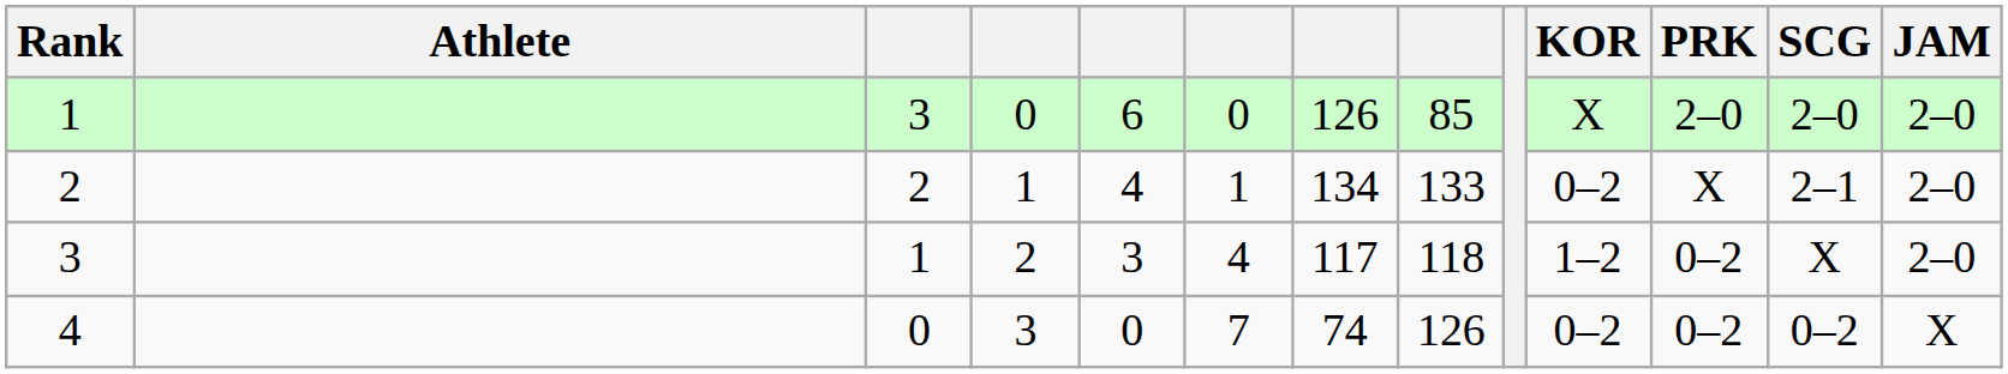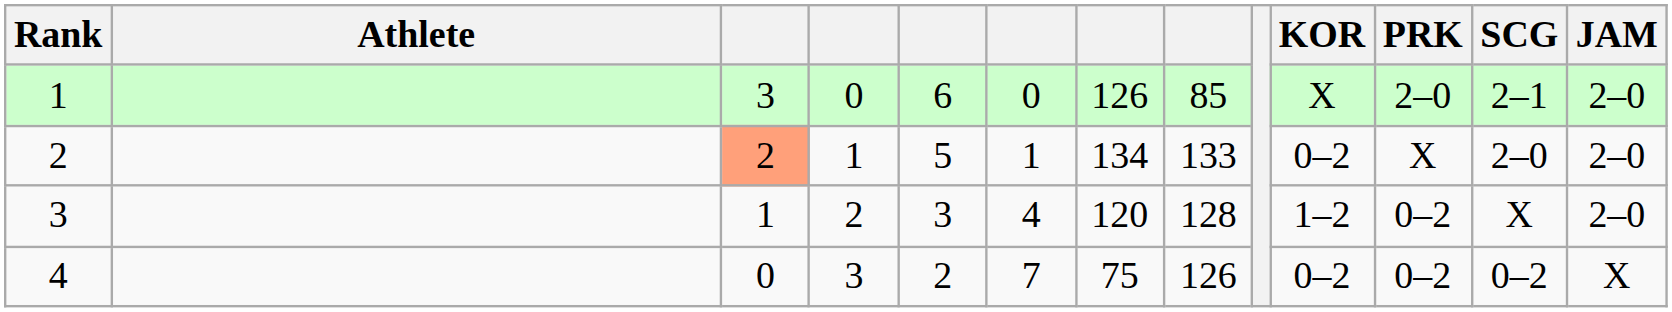row 2 | SCG: 2–0 -> 2–1
row 3 | column 3: no background -> lightsalmon background
row 3 | column 5: 4 -> 5
row 3 | SCG: 2–1 -> 2–0
row 4 | column 7: 117 -> 120
row 4 | column 8: 118 -> 128
row 5 | column 5: 0 -> 2
row 5 | column 7: 74 -> 75
